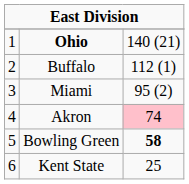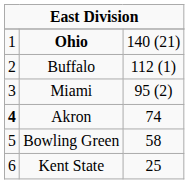Akron | column 1: normal -> bold
Akron | column 3: pink background -> no background
Bowling Green | column 3: bold -> normal
